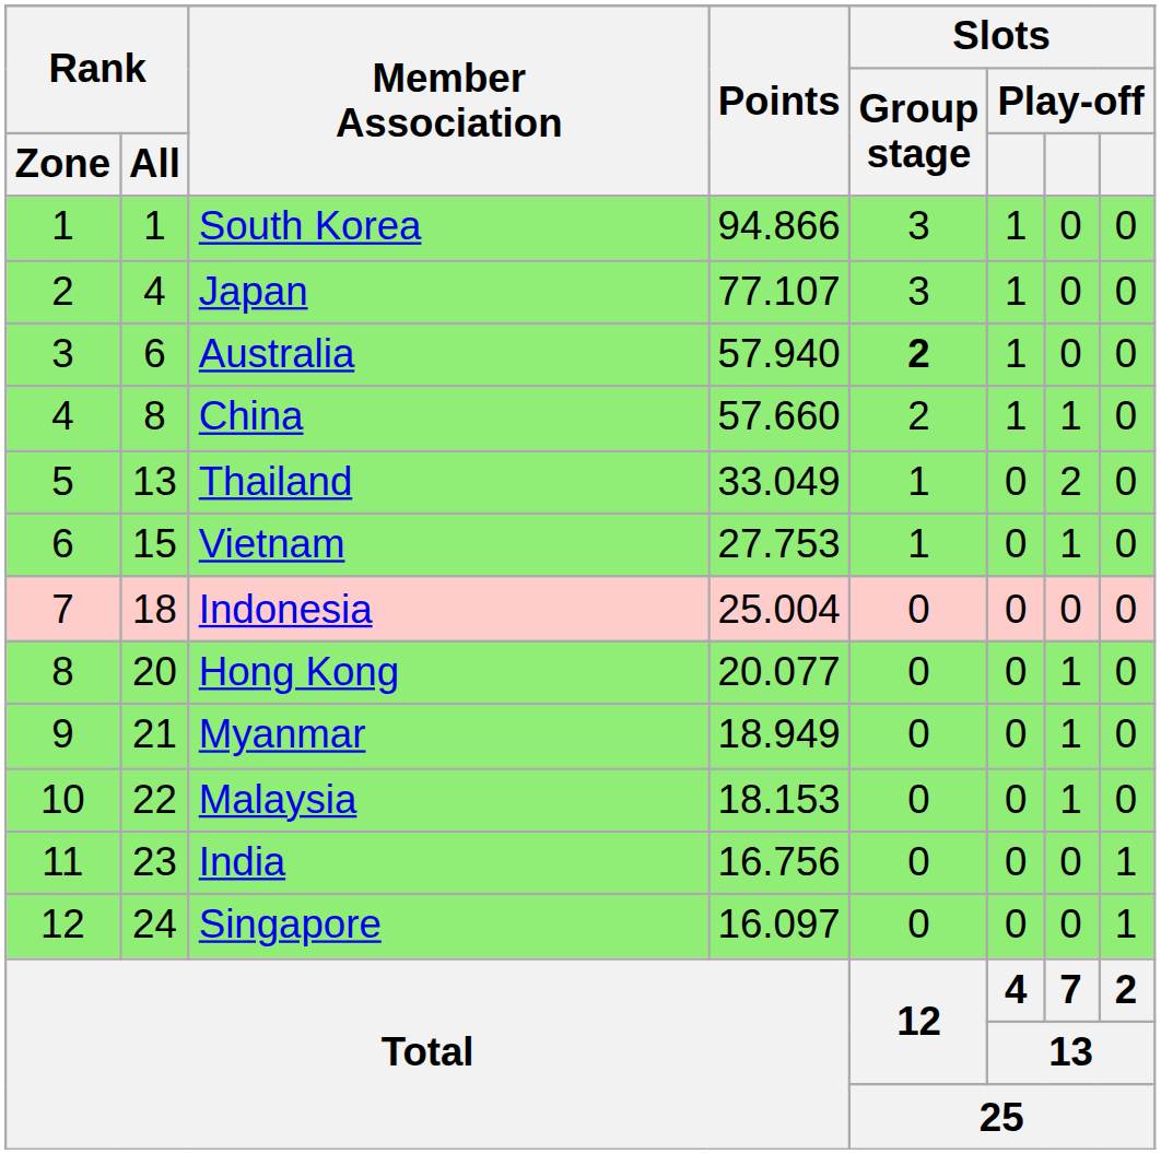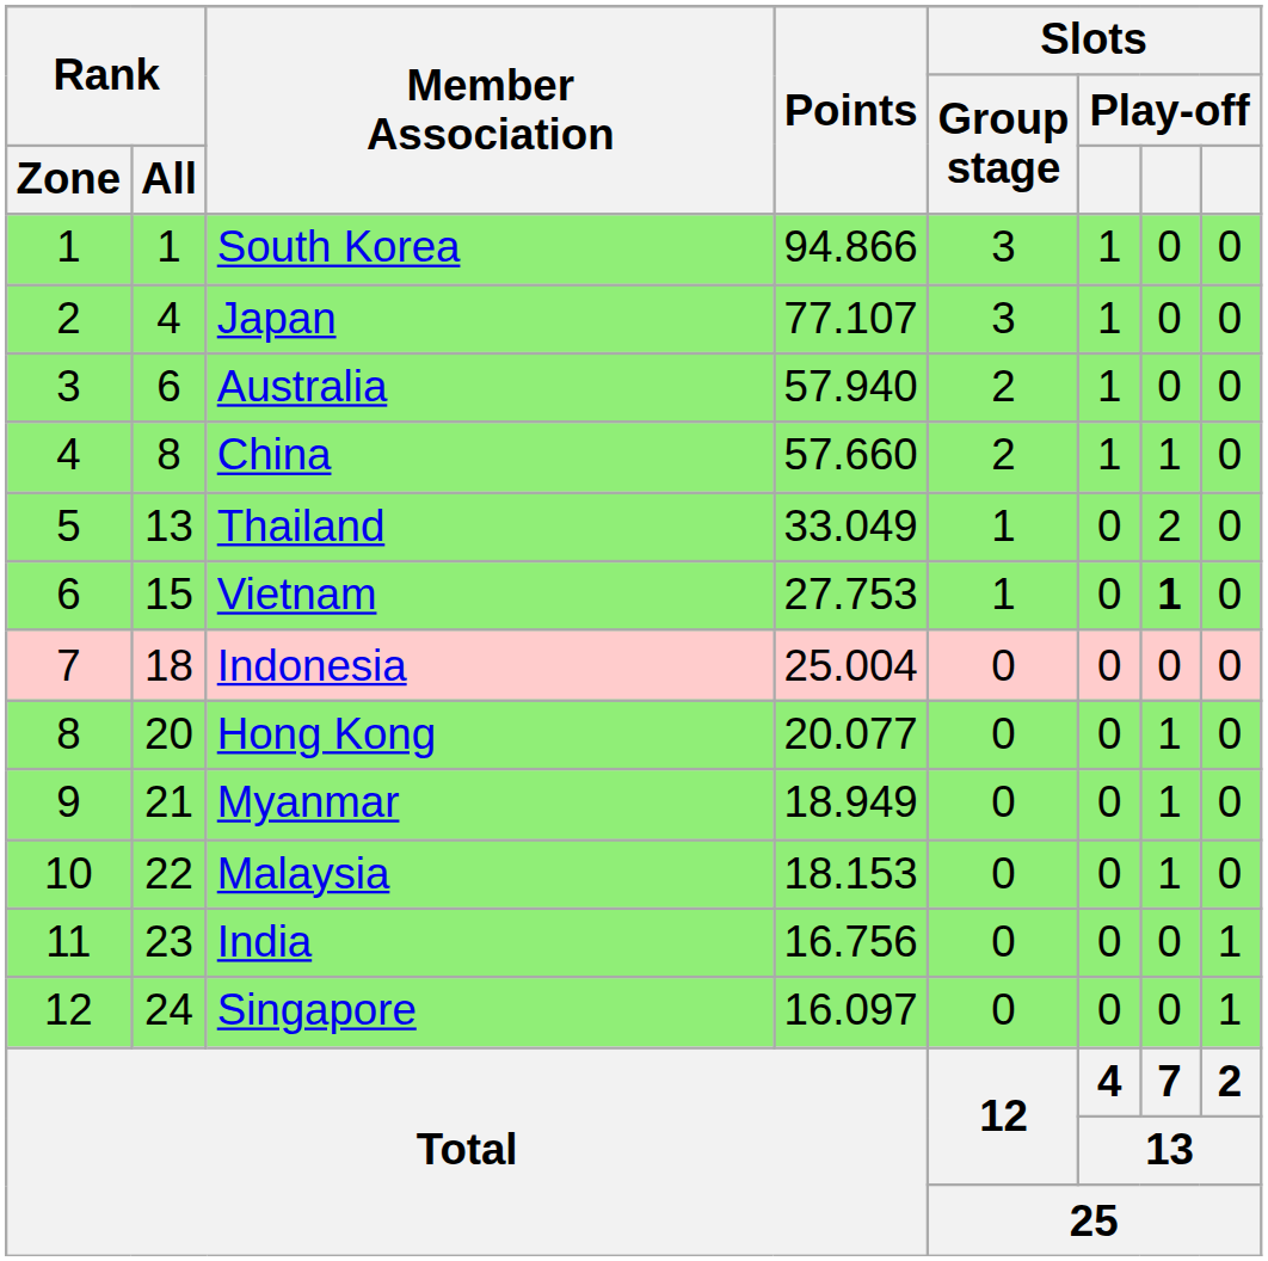Australia | Slots / Group stage: bold -> normal
Vietnam | column 7: normal -> bold
